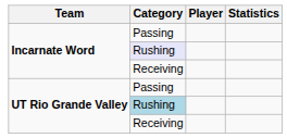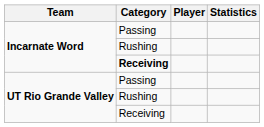Incarnate Word / Rushing | Category: lavender background -> no background
Incarnate Word / Receiving | Category: normal -> bold
UT Rio Grande Valley / Rushing | Category: lightblue background -> no background
